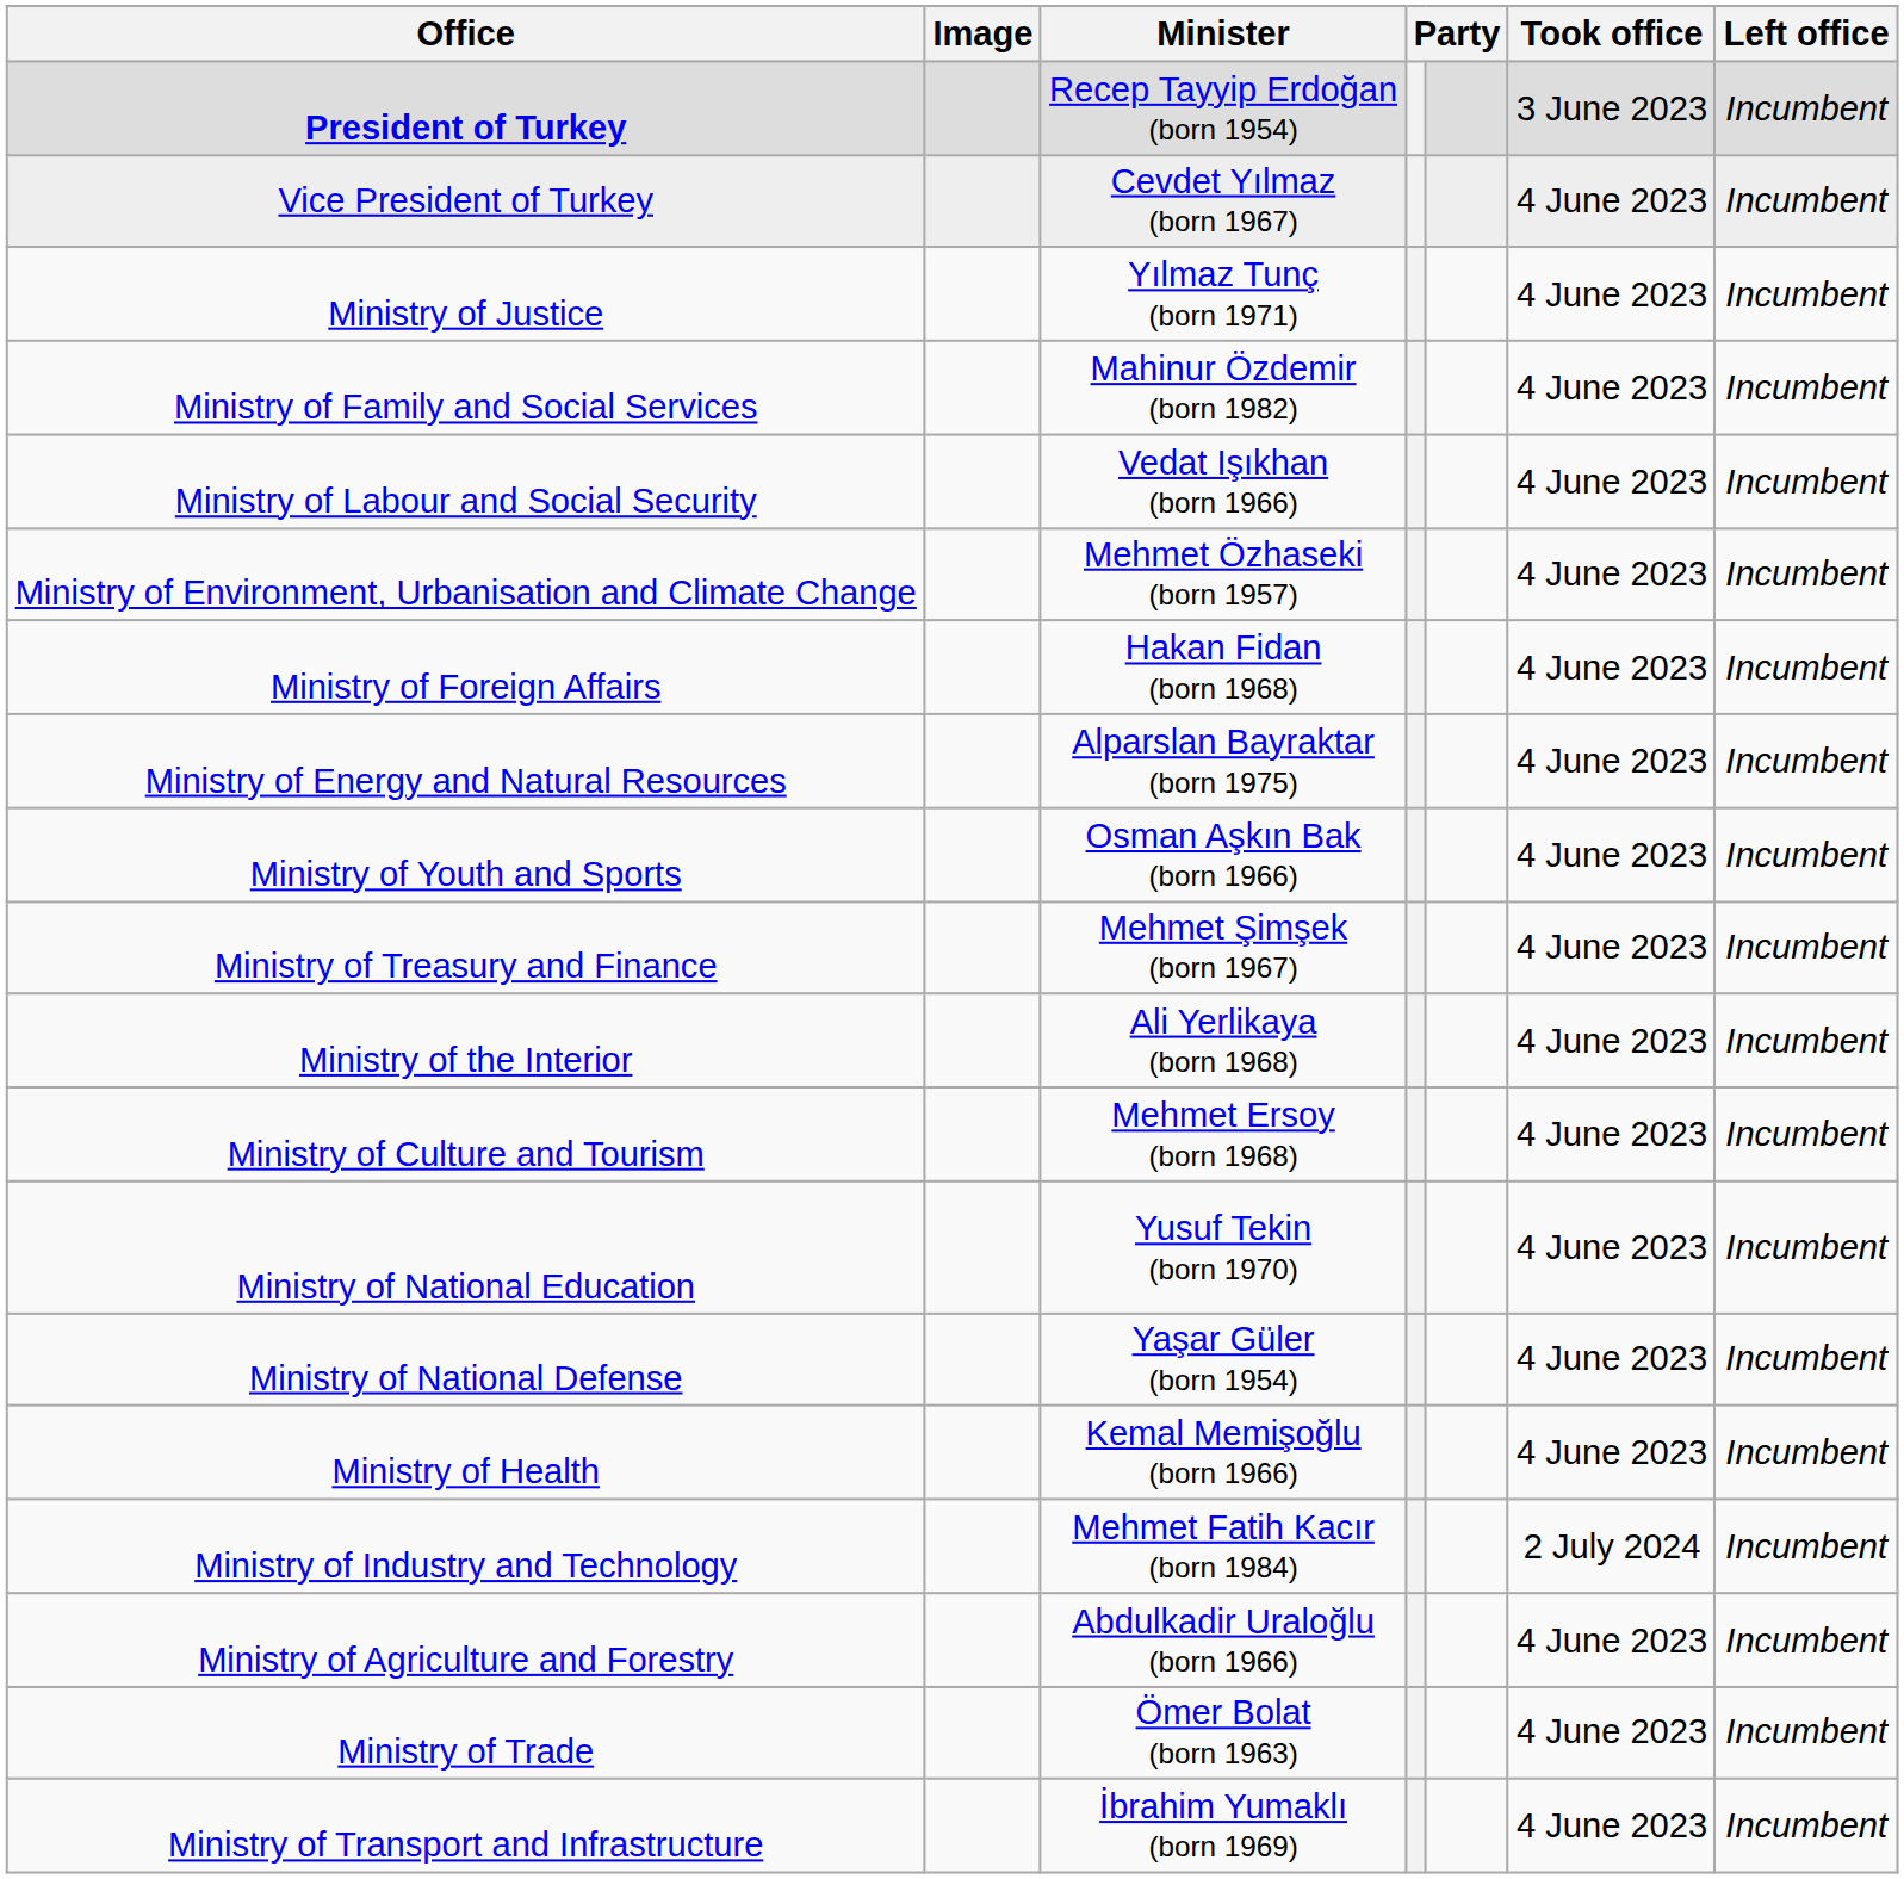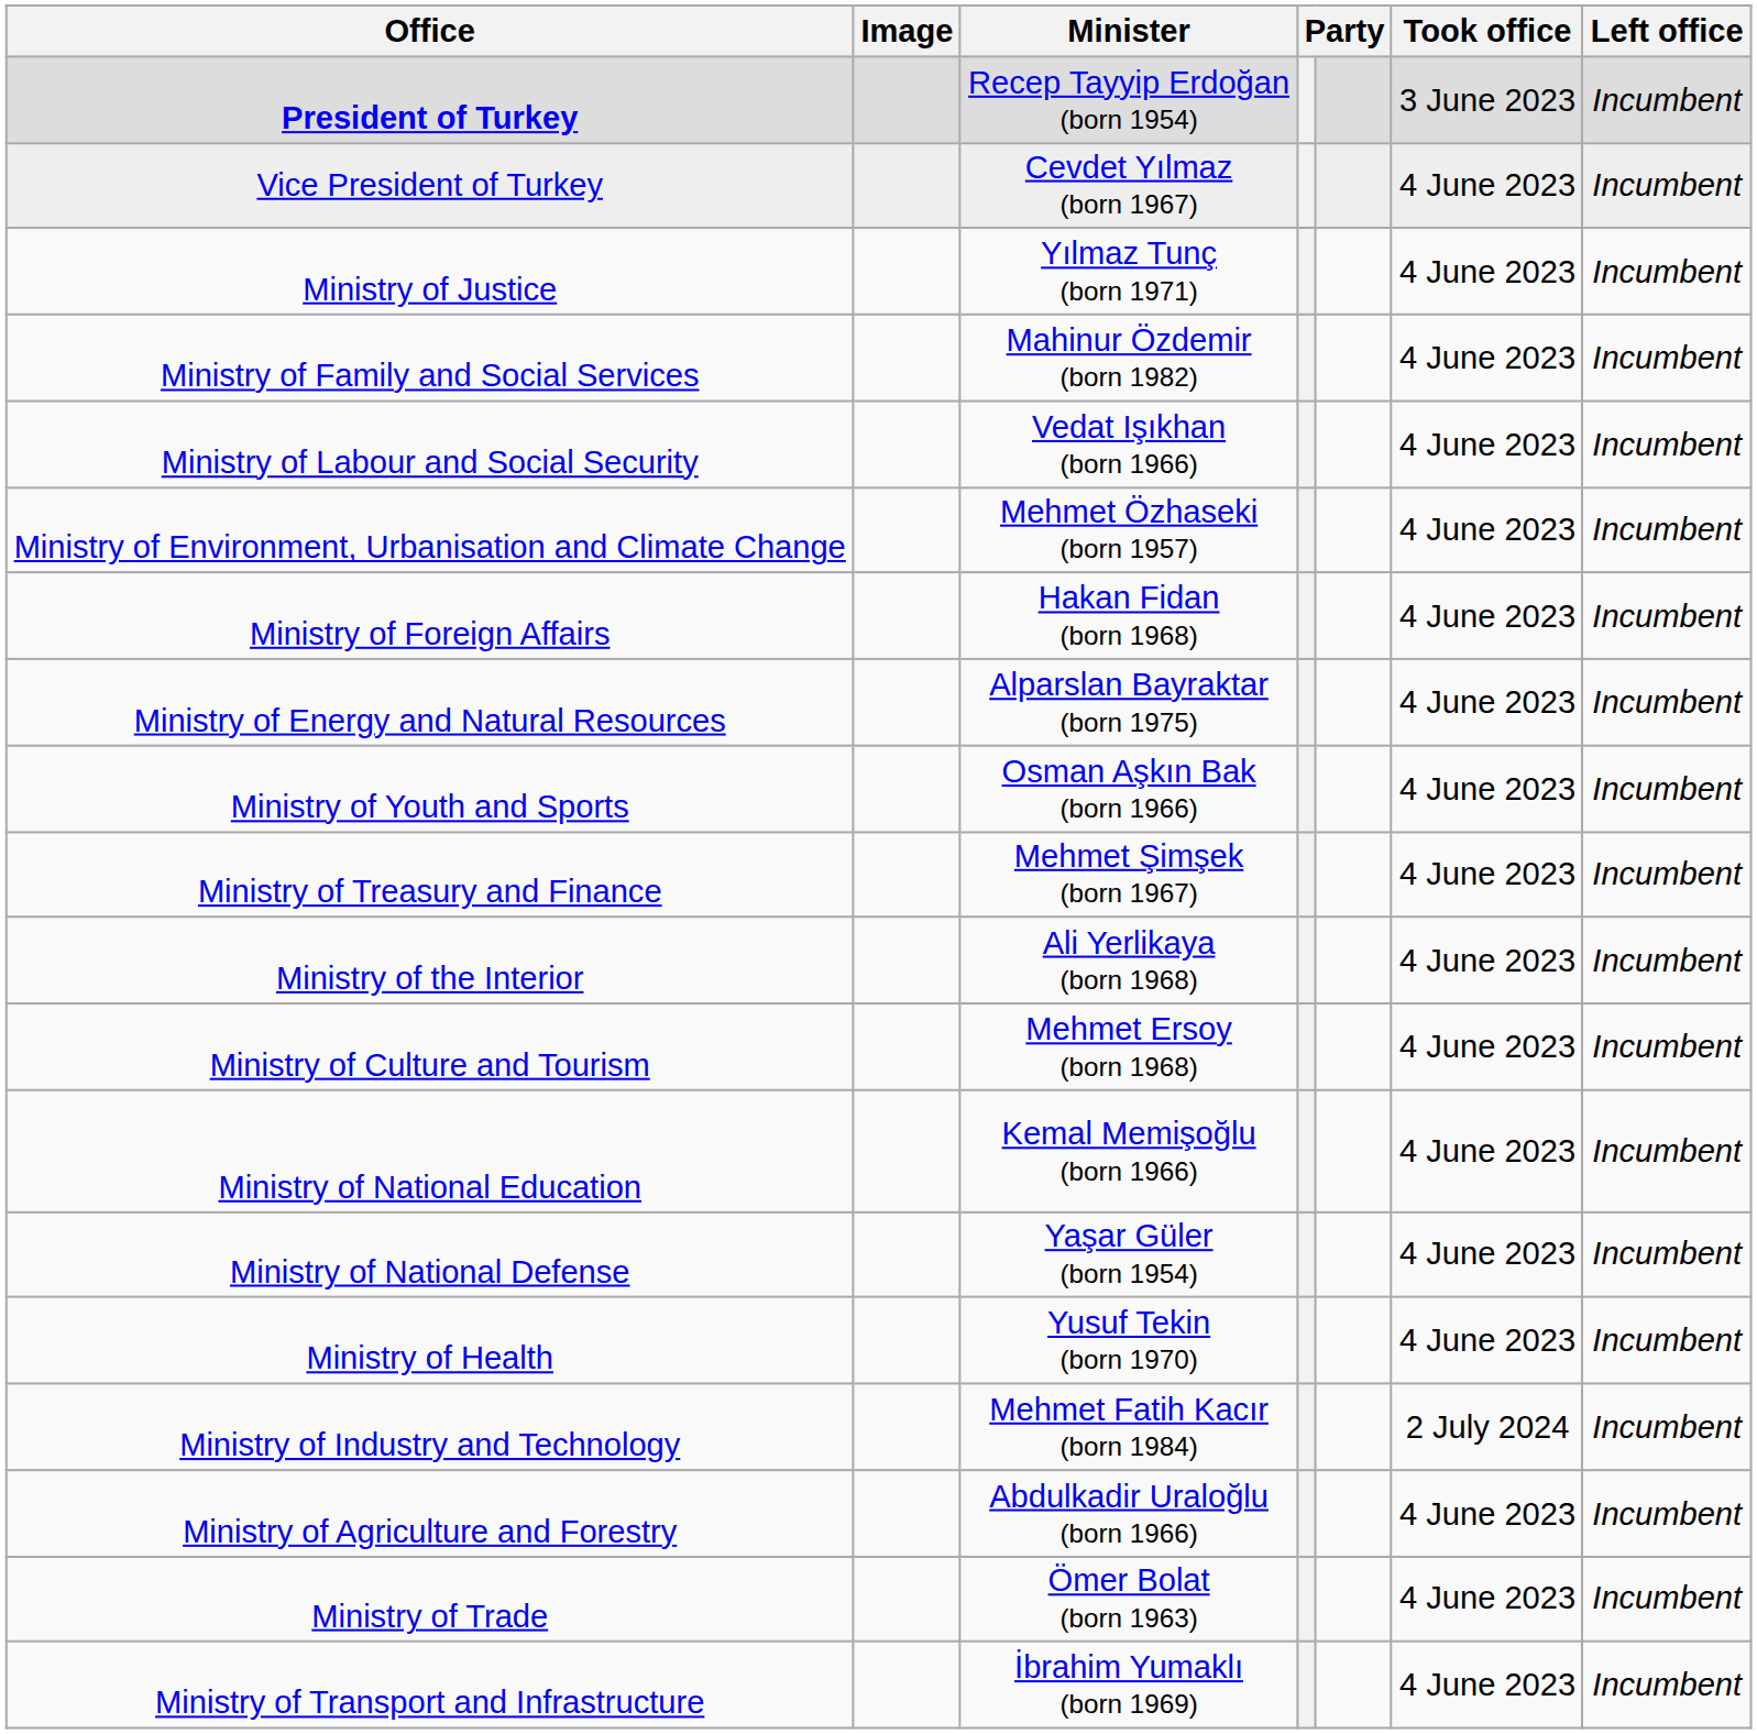Ministry of National Education | Minister: Yusuf Tekin (born 1970) -> Kemal Memişoğlu (born 1966)
Ministry of Health | Minister: Kemal Memişoğlu (born 1966) -> Yusuf Tekin (born 1970)
